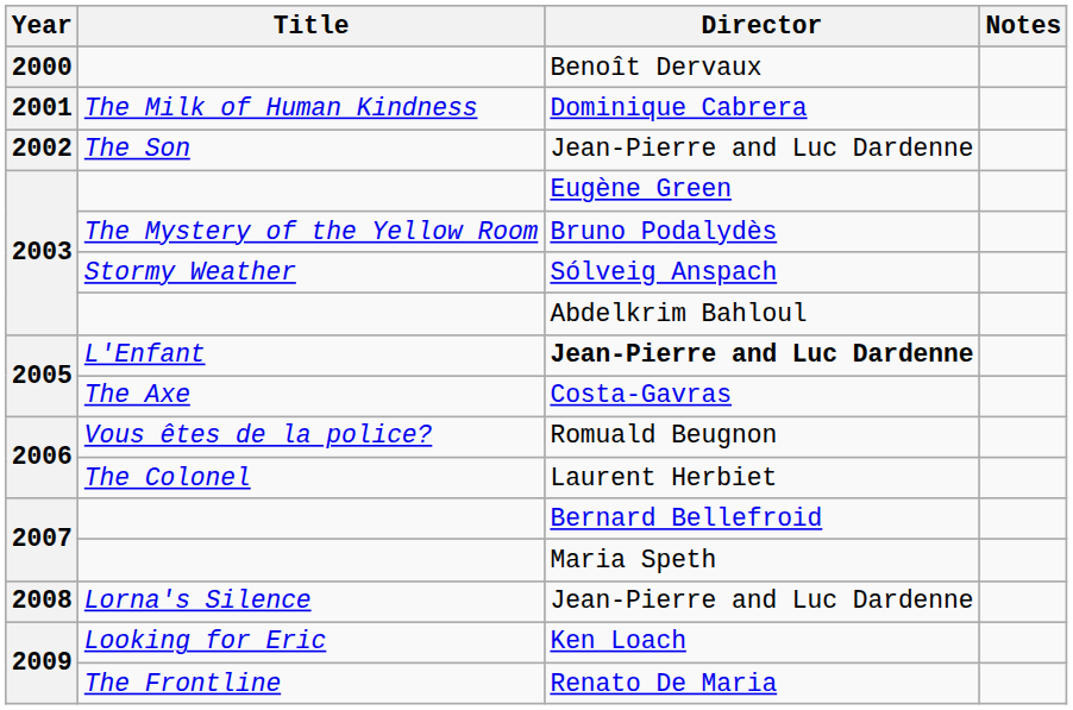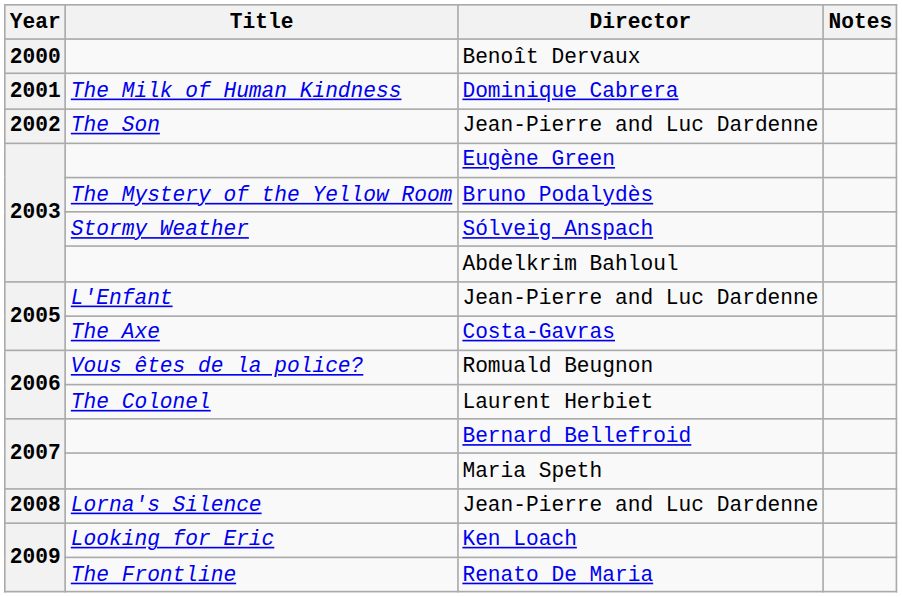L'Enfant / Jean-Pierre and Luc Dardenne | Director: bold -> normal
